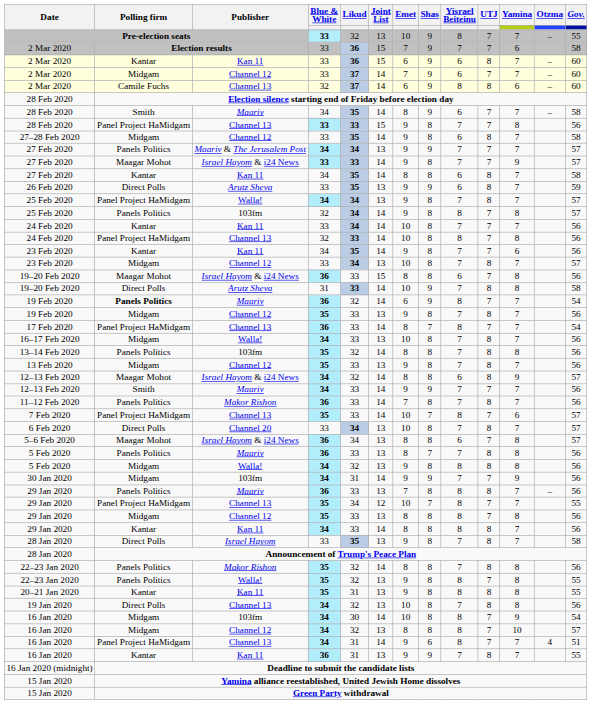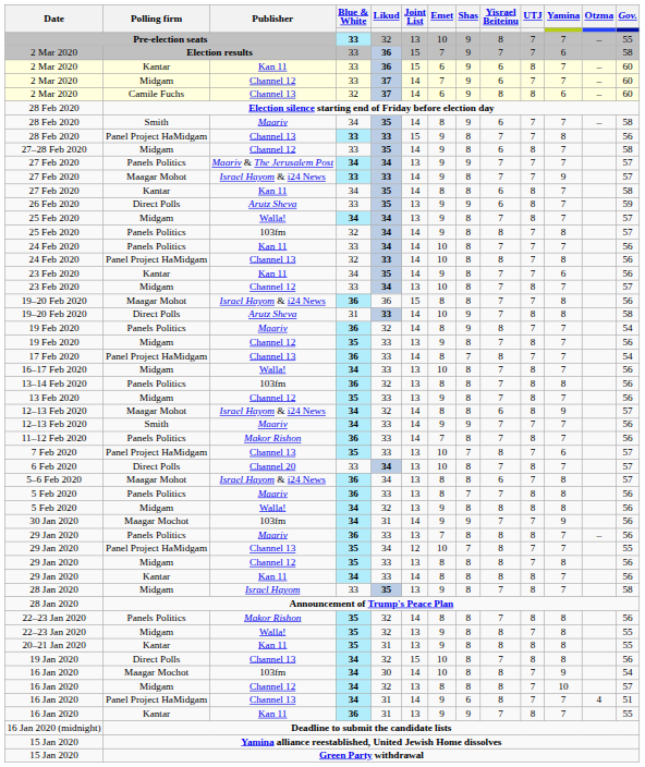25 Feb 2020 / Walla! | Polling firm: Panel Project HaMidgam -> Midgam
24 Feb 2020 / Kan 11 | Polling firm: Kantar -> Panels Politics
19–20 Feb 2020 / Israel Hayom & i24 News | Likud: 33 -> 36
19–20 Feb 2020 / Israel Hayom & i24 News | Yisrael Beiteinu: 6 -> 7
19 Feb 2020 / Maariv | Polling firm: bold -> normal
19 Feb 2020 / Maariv | Emet: 6 -> 8
13–14 Feb 2020 | Blue & White: 35 -> 36
13–14 Feb 2020 | Joint List: 14 -> 13
7 Feb 2020 | Joint List: 14 -> 13
30 Jan 2020 | Polling firm: Midgam -> Maagar Mochot
28 Jan 2020 / Israel Hayom | Polling firm: Direct Polls -> Midgam
22–23 Jan 2020 / Walla! | Polling firm: Panels Politics -> Midgam
19 Jan 2020 | Joint List: 13 -> 15
16 Jan 2020 / 103fm | Polling firm: Midgam -> Maagar Mochot
